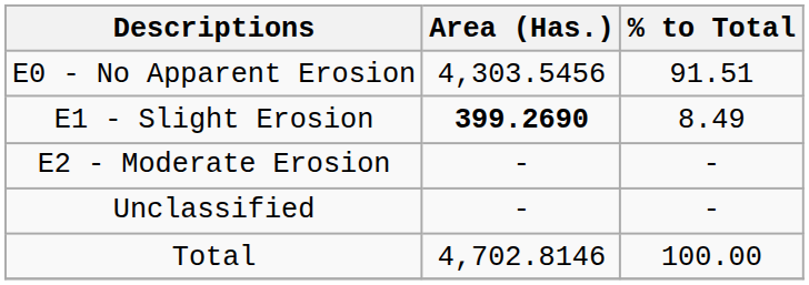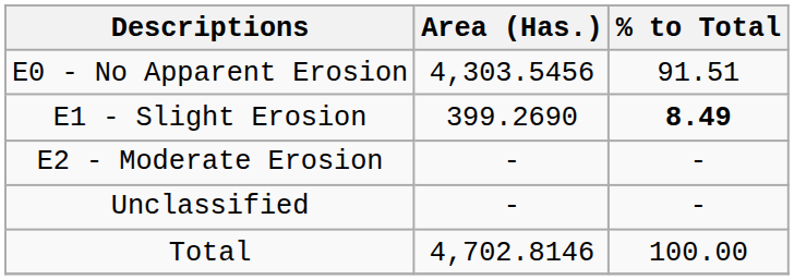E1 - Slight Erosion | Area (Has.): bold -> normal
E1 - Slight Erosion | % to Total: normal -> bold
